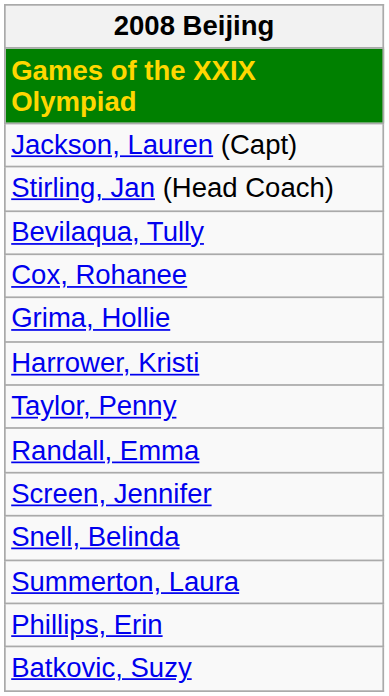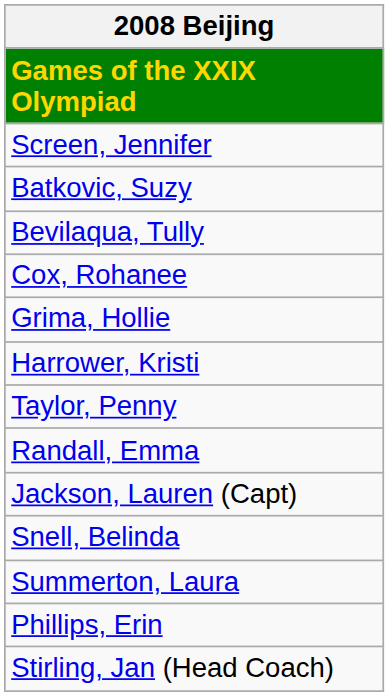row 3 | column 1: Jackson, Lauren (Capt) -> Screen, Jennifer
row 4 | column 1: Stirling, Jan (Head Coach) -> Batkovic, Suzy
row 11 | column 1: Screen, Jennifer -> Jackson, Lauren (Capt)
row 15 | column 1: Batkovic, Suzy -> Stirling, Jan (Head Coach)
